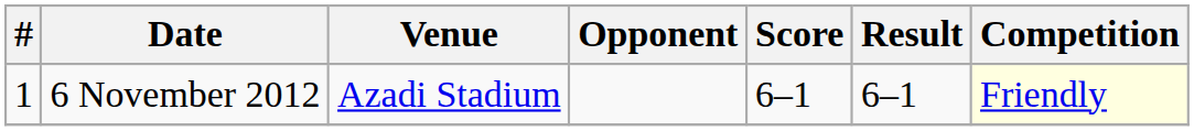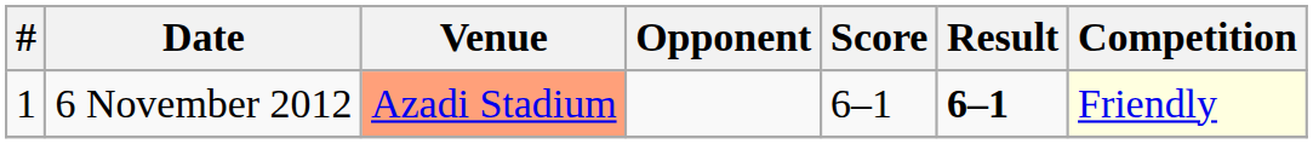6 November 2012 | Venue: no background -> lightsalmon background
6 November 2012 | Result: normal -> bold
